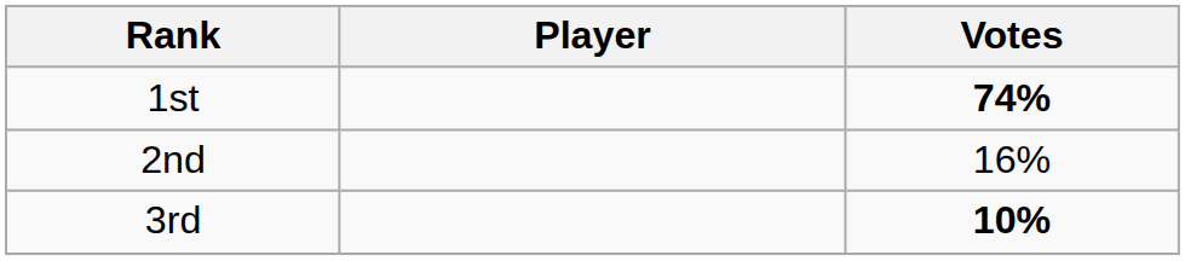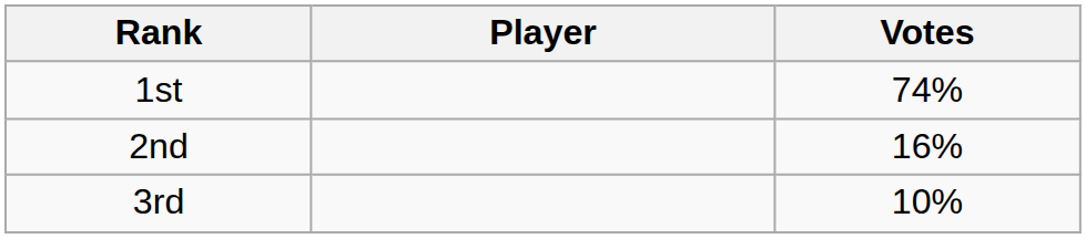1st | Votes: bold -> normal
3rd | Votes: bold -> normal
